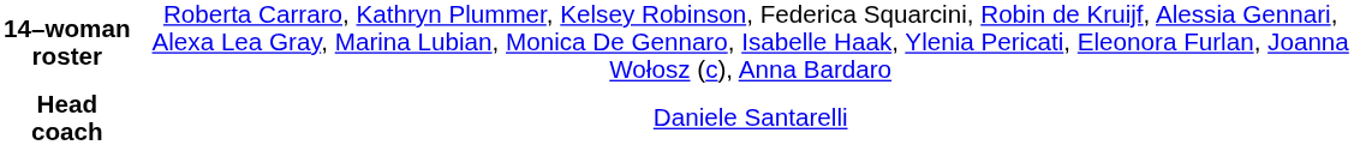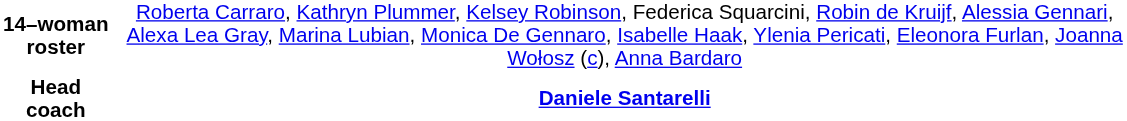Head coach | column 2: normal -> bold
